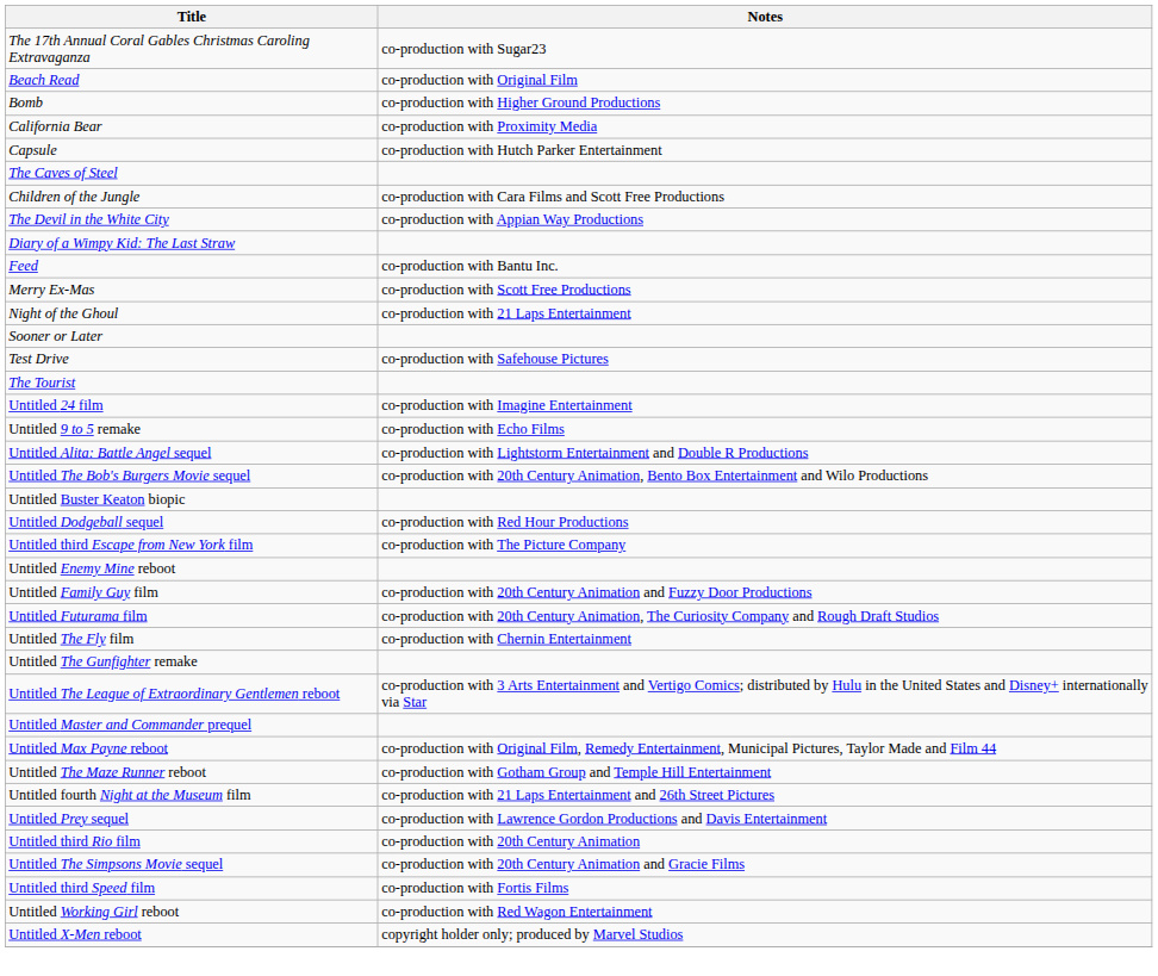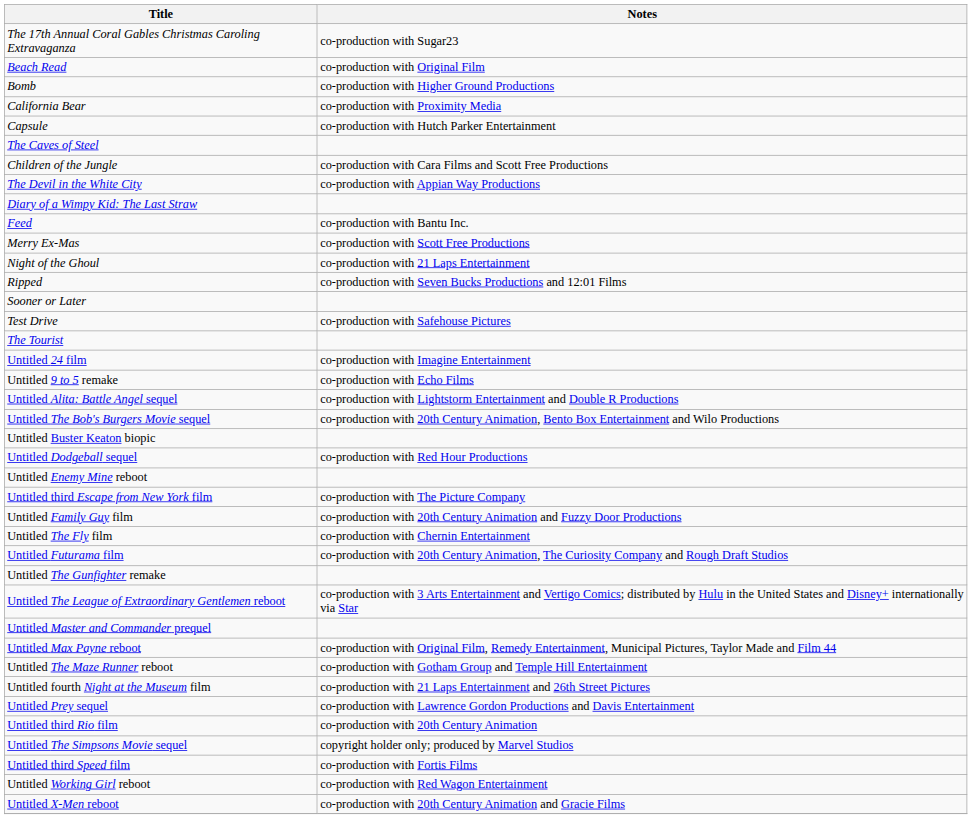+ row: Ripped | co-production with Seven Bucks Productions and 12:01 Films
rows swapped: Untitled Enemy Mine reboot <-> Untitled third Escape from New York film
rows swapped: Untitled The Fly film <-> Untitled Futurama film
Untitled The Simpsons Movie sequel | Notes: co-production with 20th Century Animation and Gracie Films -> copyright holder only; produced by Marvel Studios
Untitled X-Men reboot | Notes: copyright holder only; produced by Marvel Studios -> co-production with 20th Century Animation and Gracie Films
